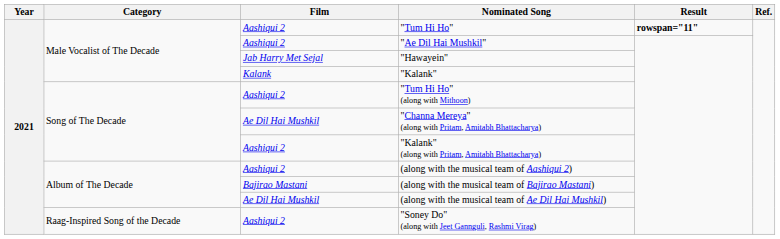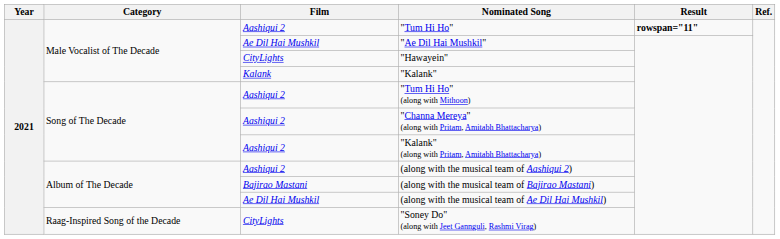"Ae Dil Hai Mushkil" | Film: Aashiqui 2 -> Ae Dil Hai Mushkil
"Hawayein" | Film: Jab Harry Met Sejal -> CityLights
"Channa Mereya" (along with Pritam, Amitabh Bhattacharya) | Film: Ae Dil Hai Mushkil -> Aashiqui 2
"Soney Do" (along with Jeet Gannguli, Rashmi Virag) | Film: Aashiqui 2 -> CityLights
